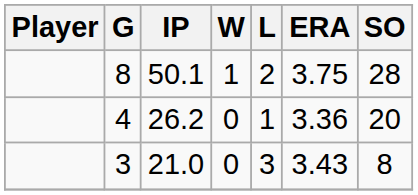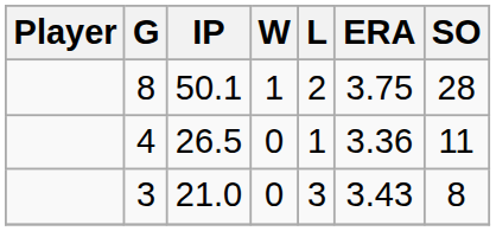4 | IP: 26.2 -> 26.5
4 | SO: 20 -> 11
